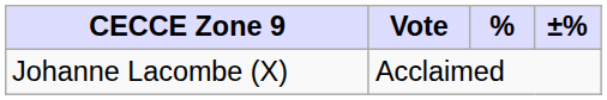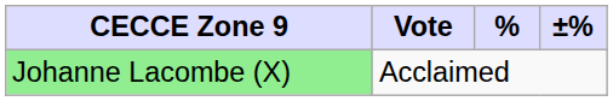Johanne Lacombe (X) | CECCE Zone 9: no background -> lightgreen background
